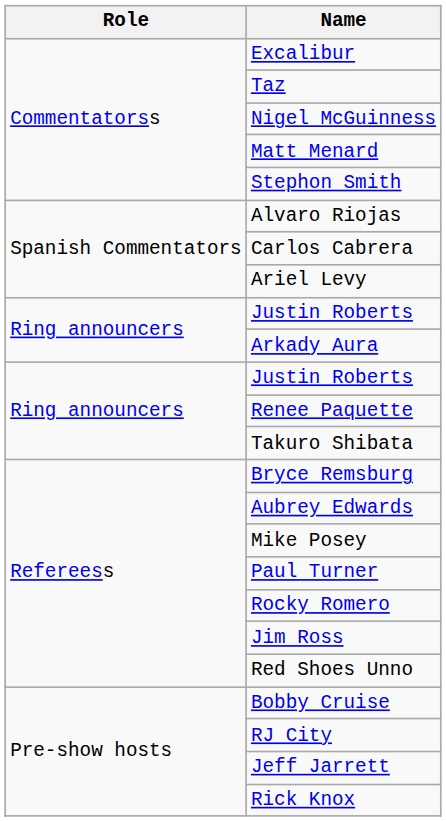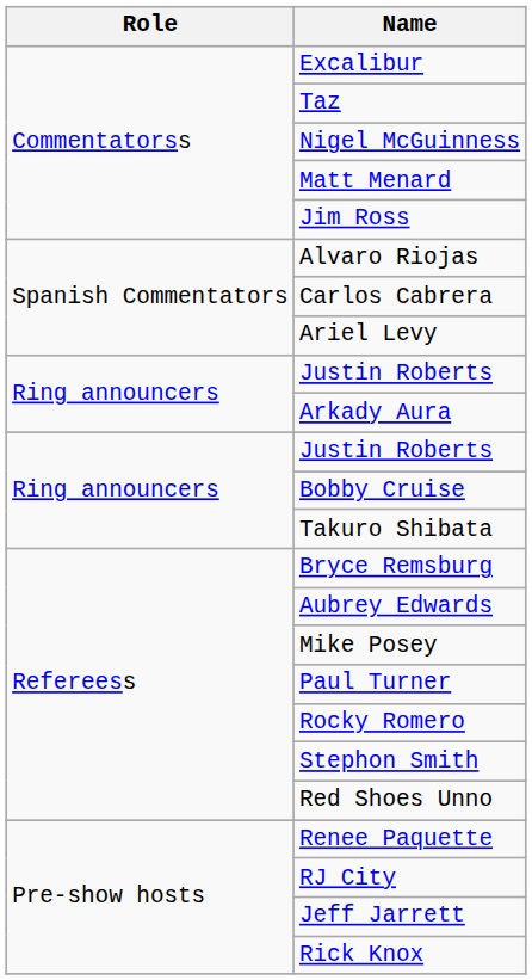row 6 | Name: Stephon Smith -> Jim Ross
row 13 | Name: Renee Paquette -> Bobby Cruise
row 20 | Name: Jim Ross -> Stephon Smith
row 22 | Name: Bobby Cruise -> Renee Paquette
